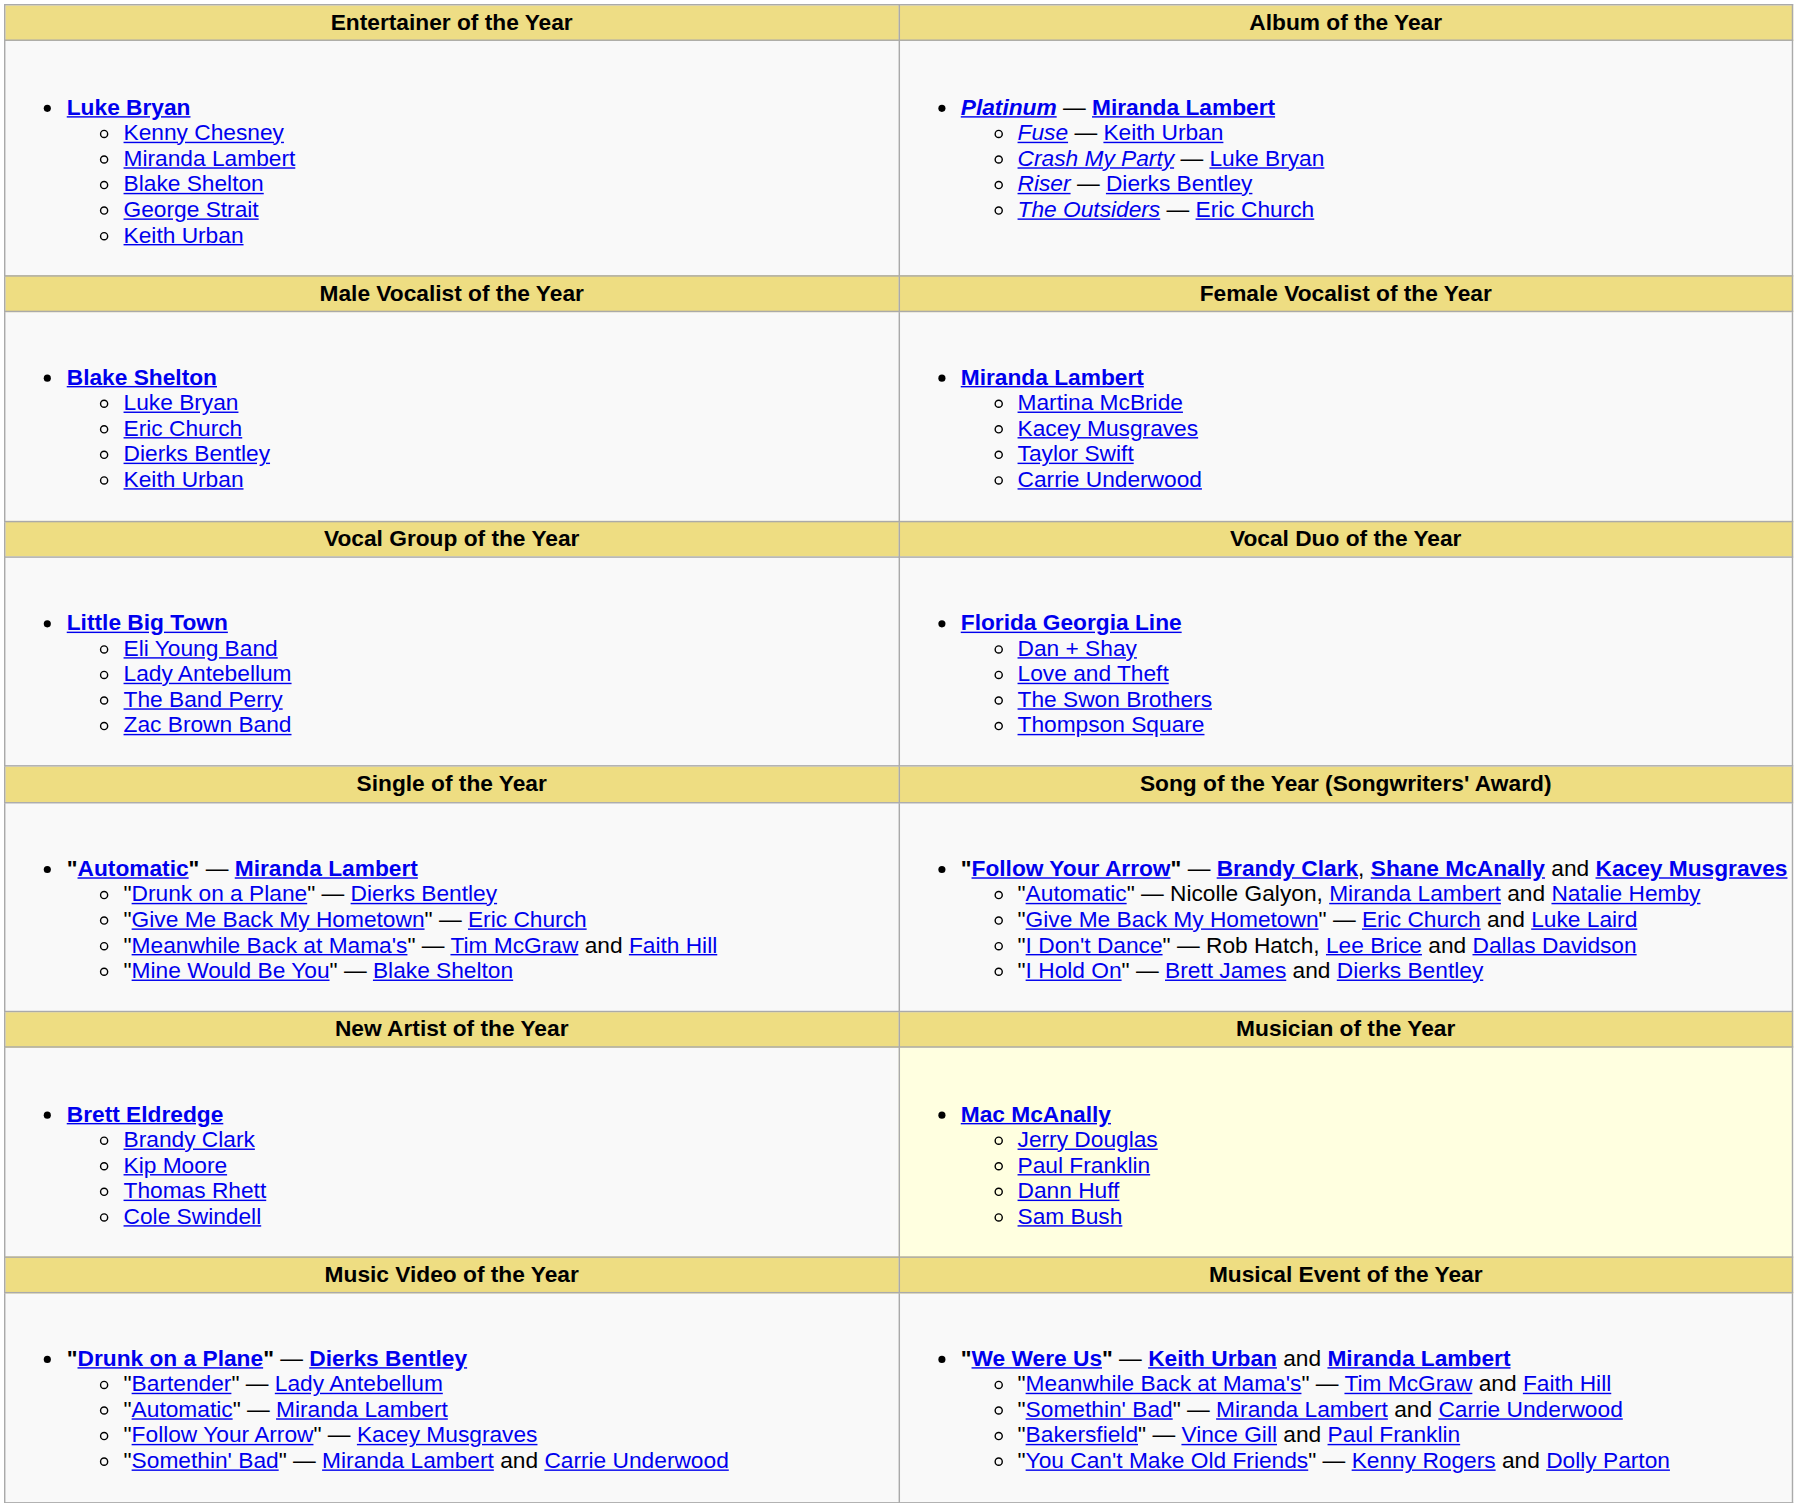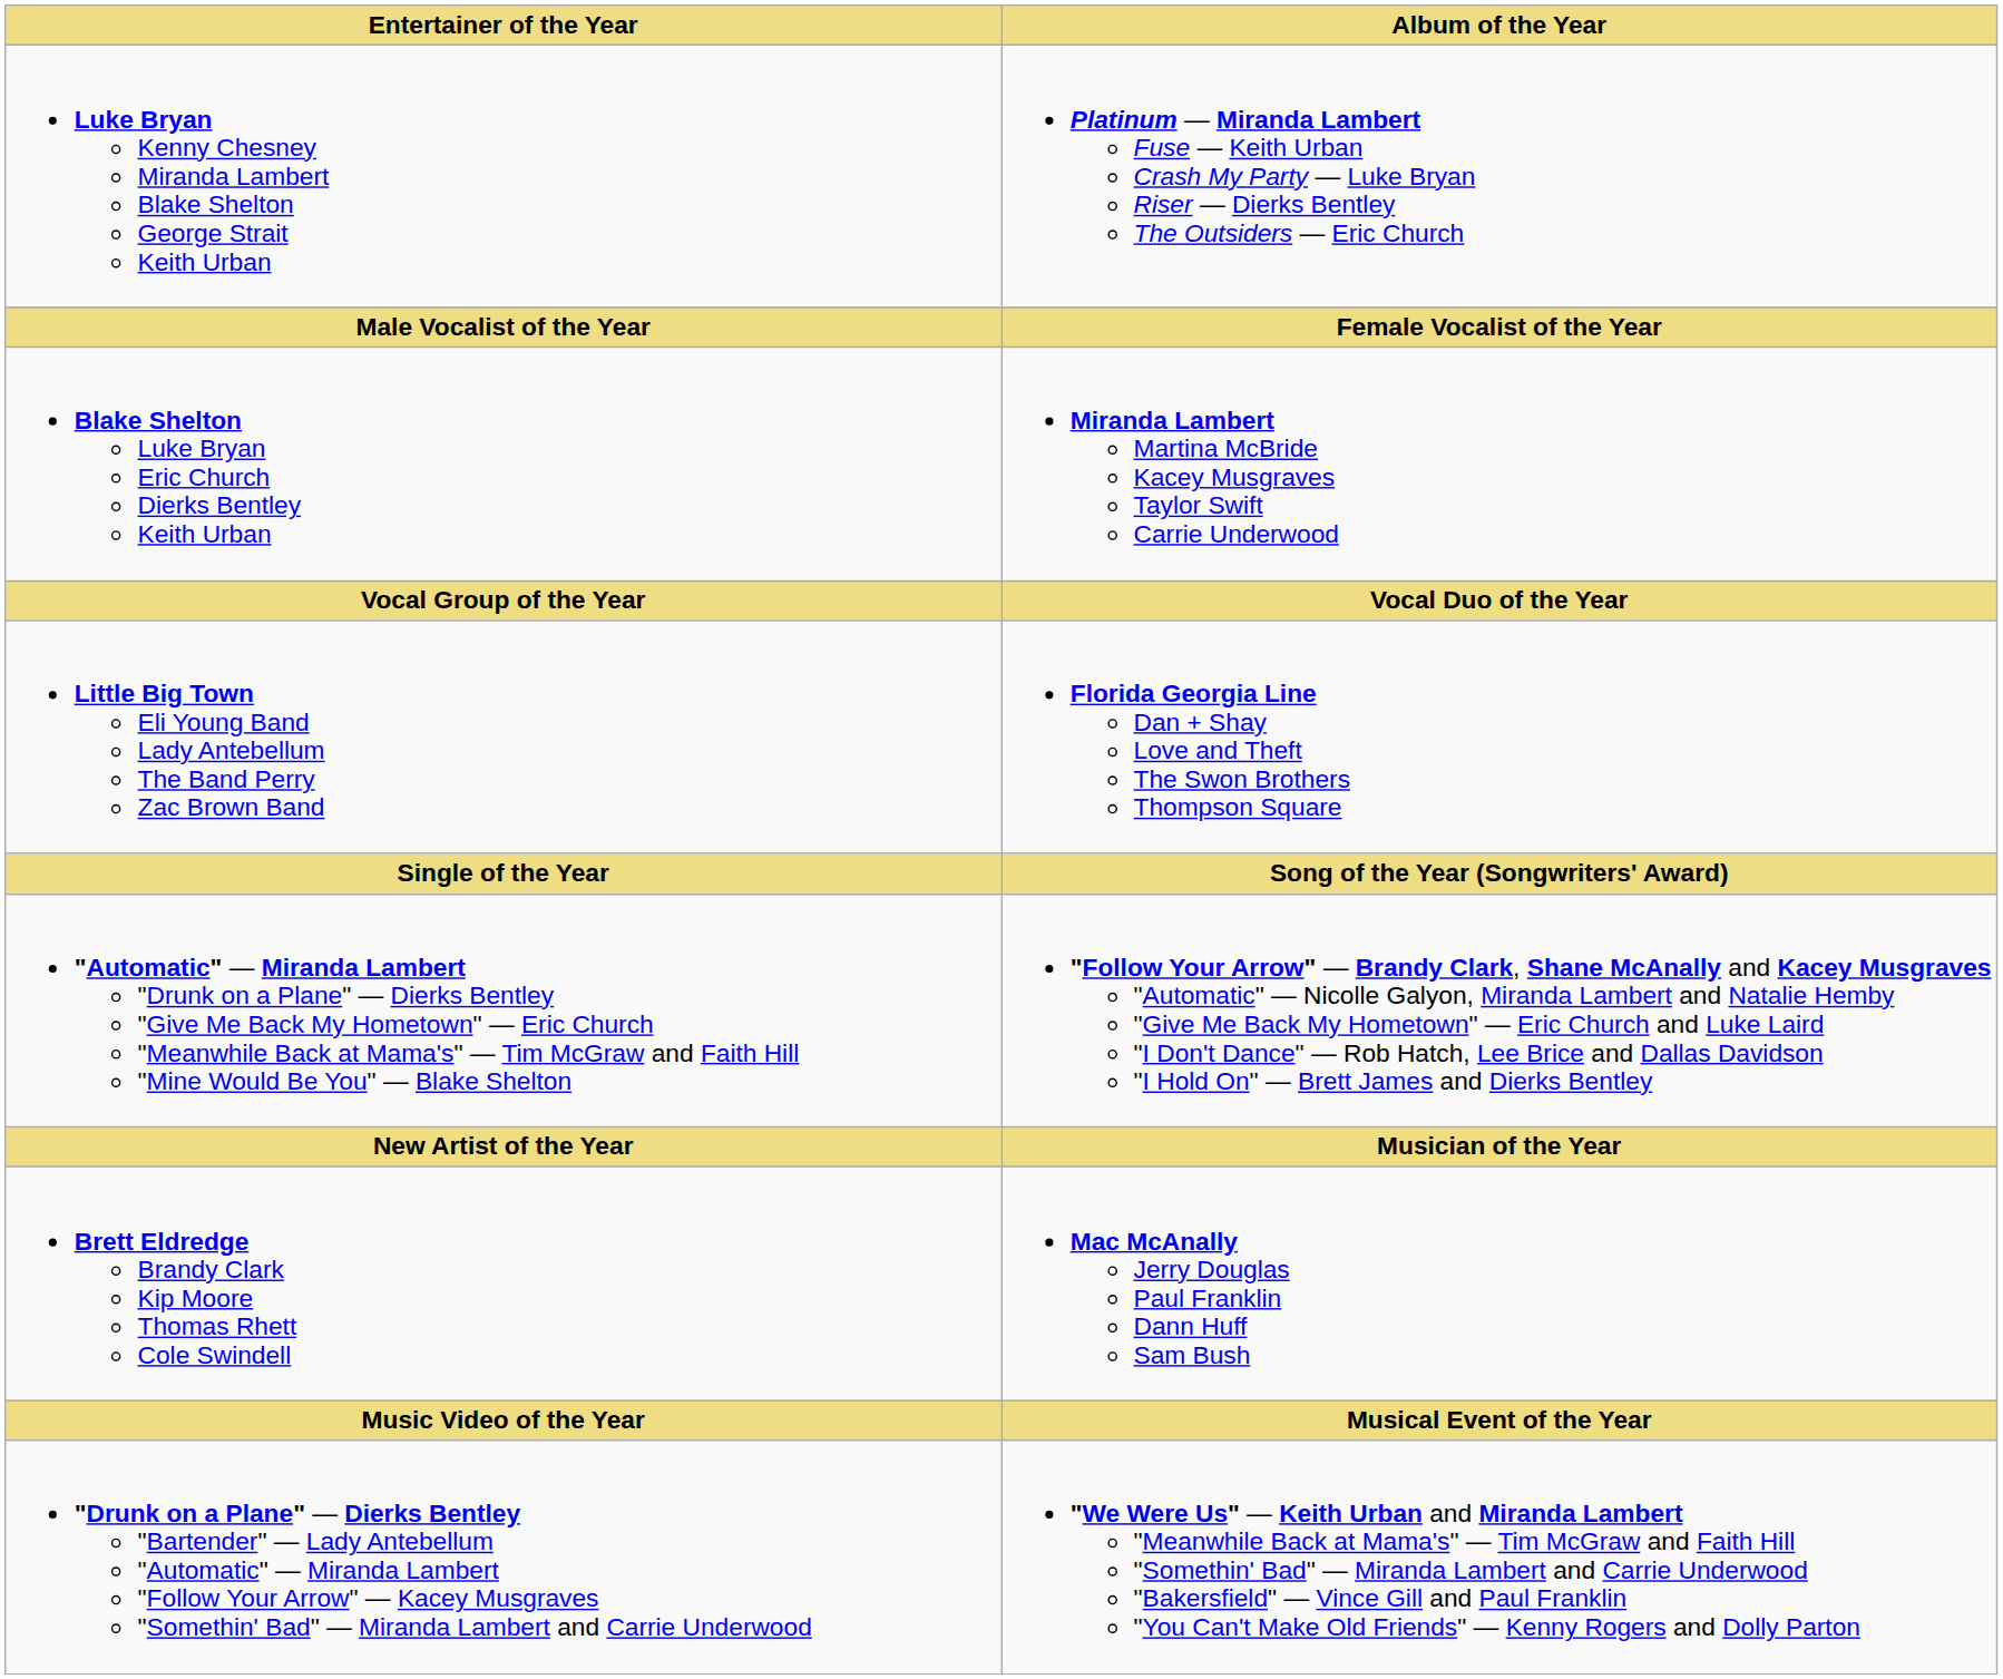row 10 | Album of the Year: lightyellow background -> no background
